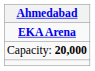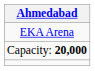row 2 | column 1: bold -> normal
